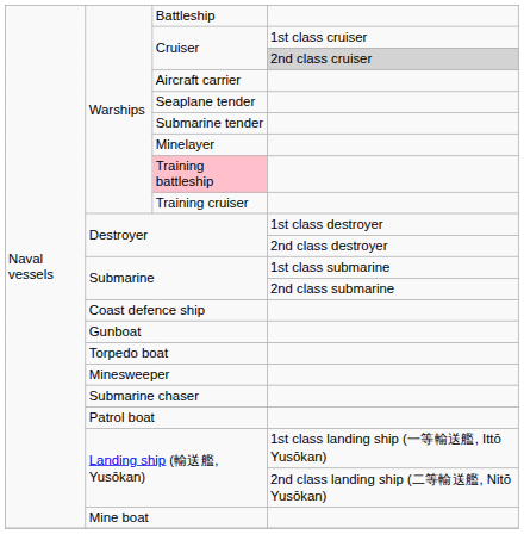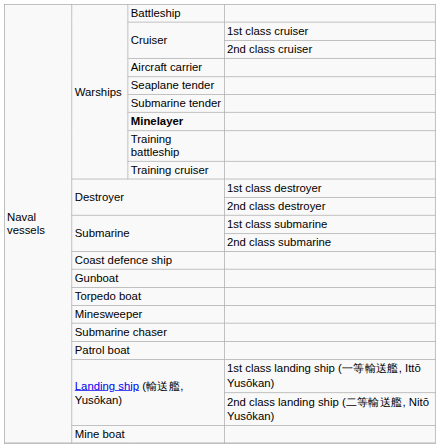Cruiser / 2nd class cruiser | column 4: lightgrey background -> no background
Minelayer | column 3: normal -> bold
Training battleship | column 3: pink background -> no background
